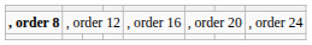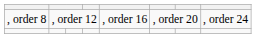, order 8 | column 1: bold -> normal
